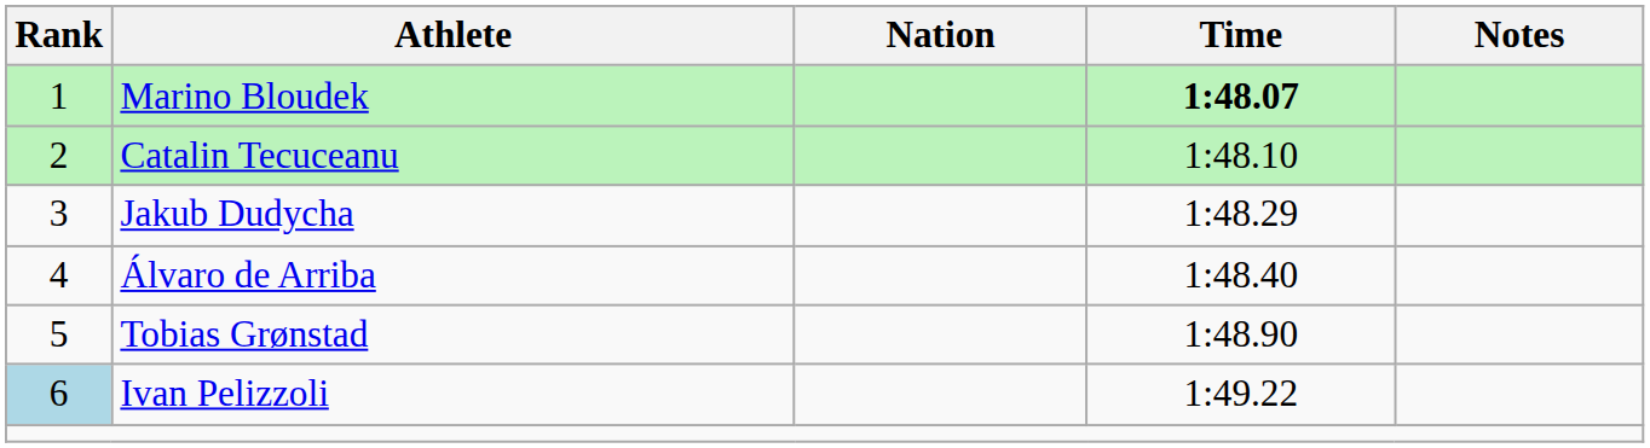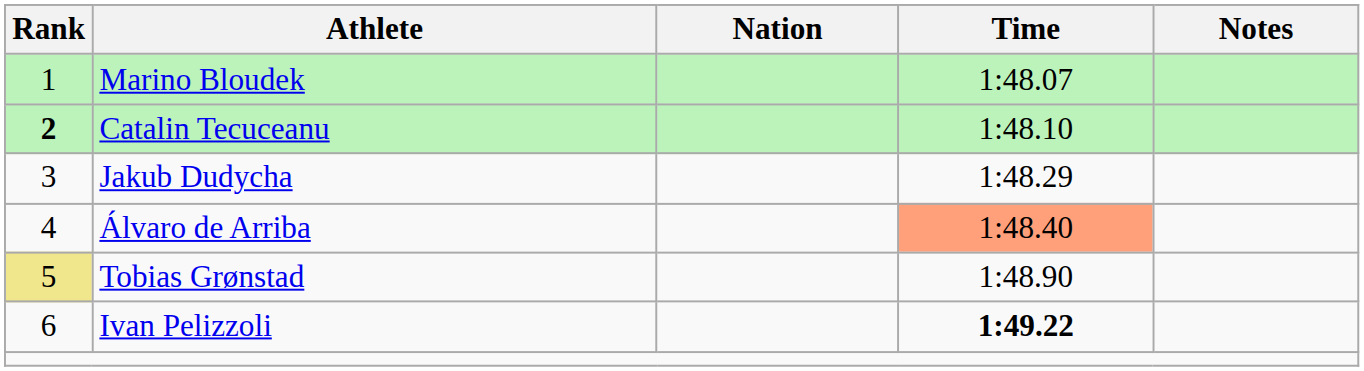Marino Bloudek | Time: bold -> normal
Catalin Tecuceanu | Rank: normal -> bold
Álvaro de Arriba | Time: no background -> lightsalmon background
Tobias Grønstad | Rank: no background -> khaki background
Ivan Pelizzoli | Rank: lightblue background -> no background
Ivan Pelizzoli | Time: normal -> bold
